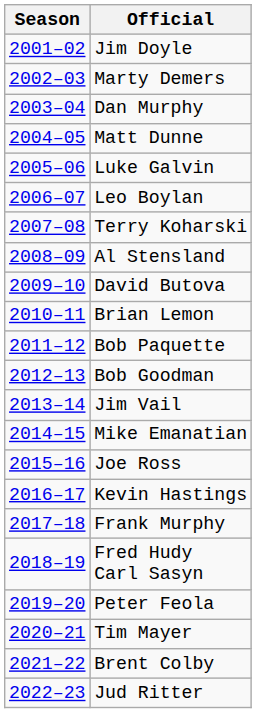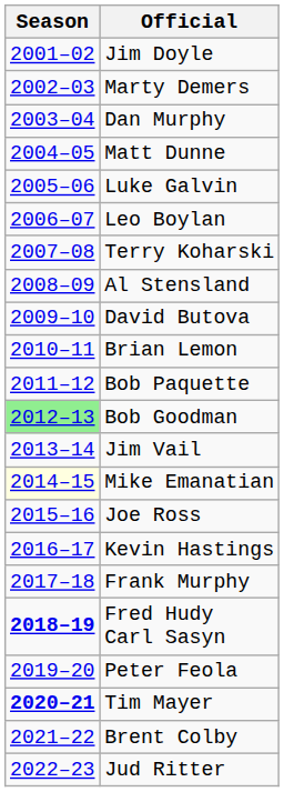Bob Goodman | Season: no background -> lightgreen background
Mike Emanatian | Season: no background -> lightyellow background
Fred Hudy Carl Sasyn | Season: normal -> bold
Tim Mayer | Season: normal -> bold
